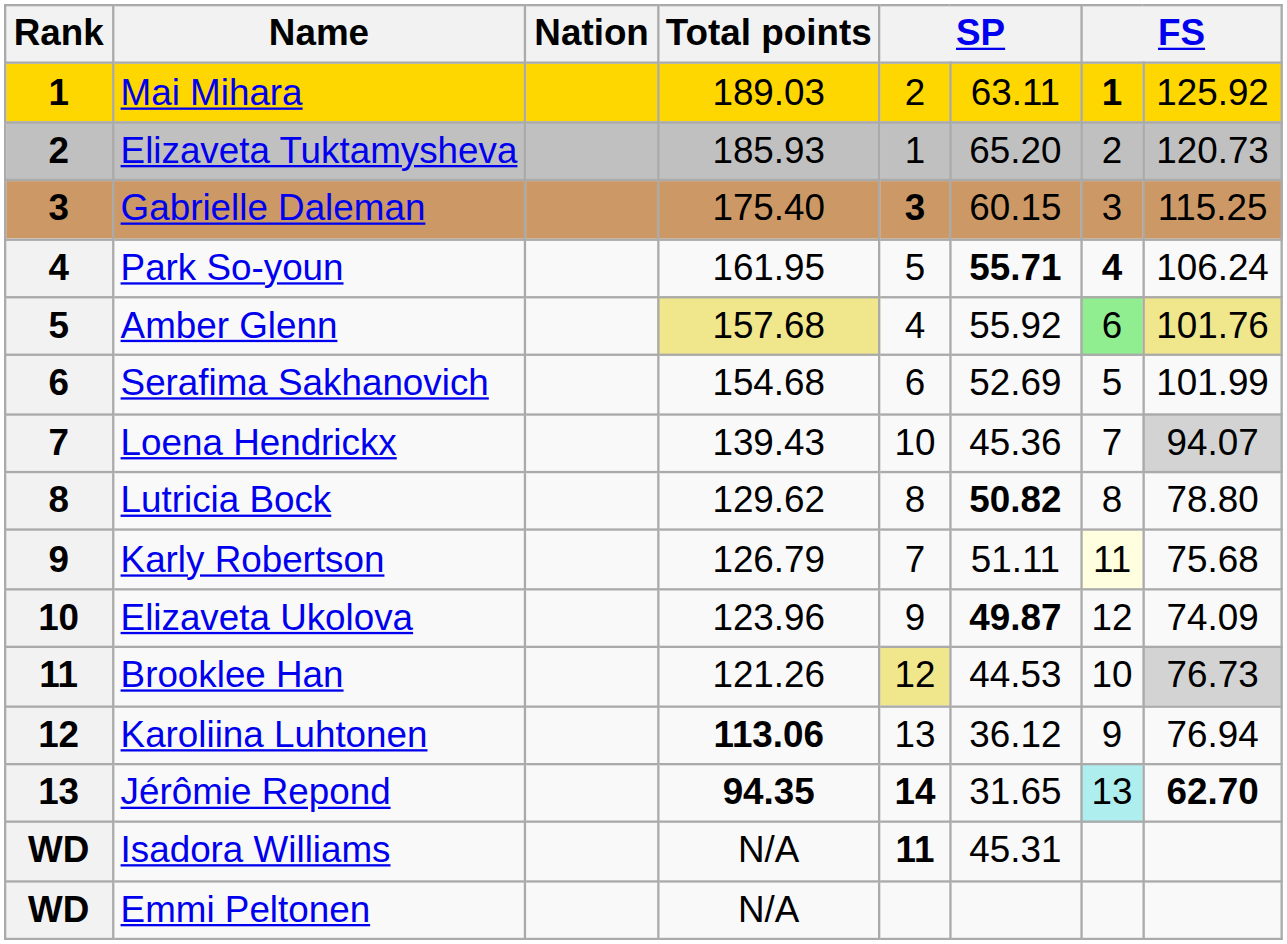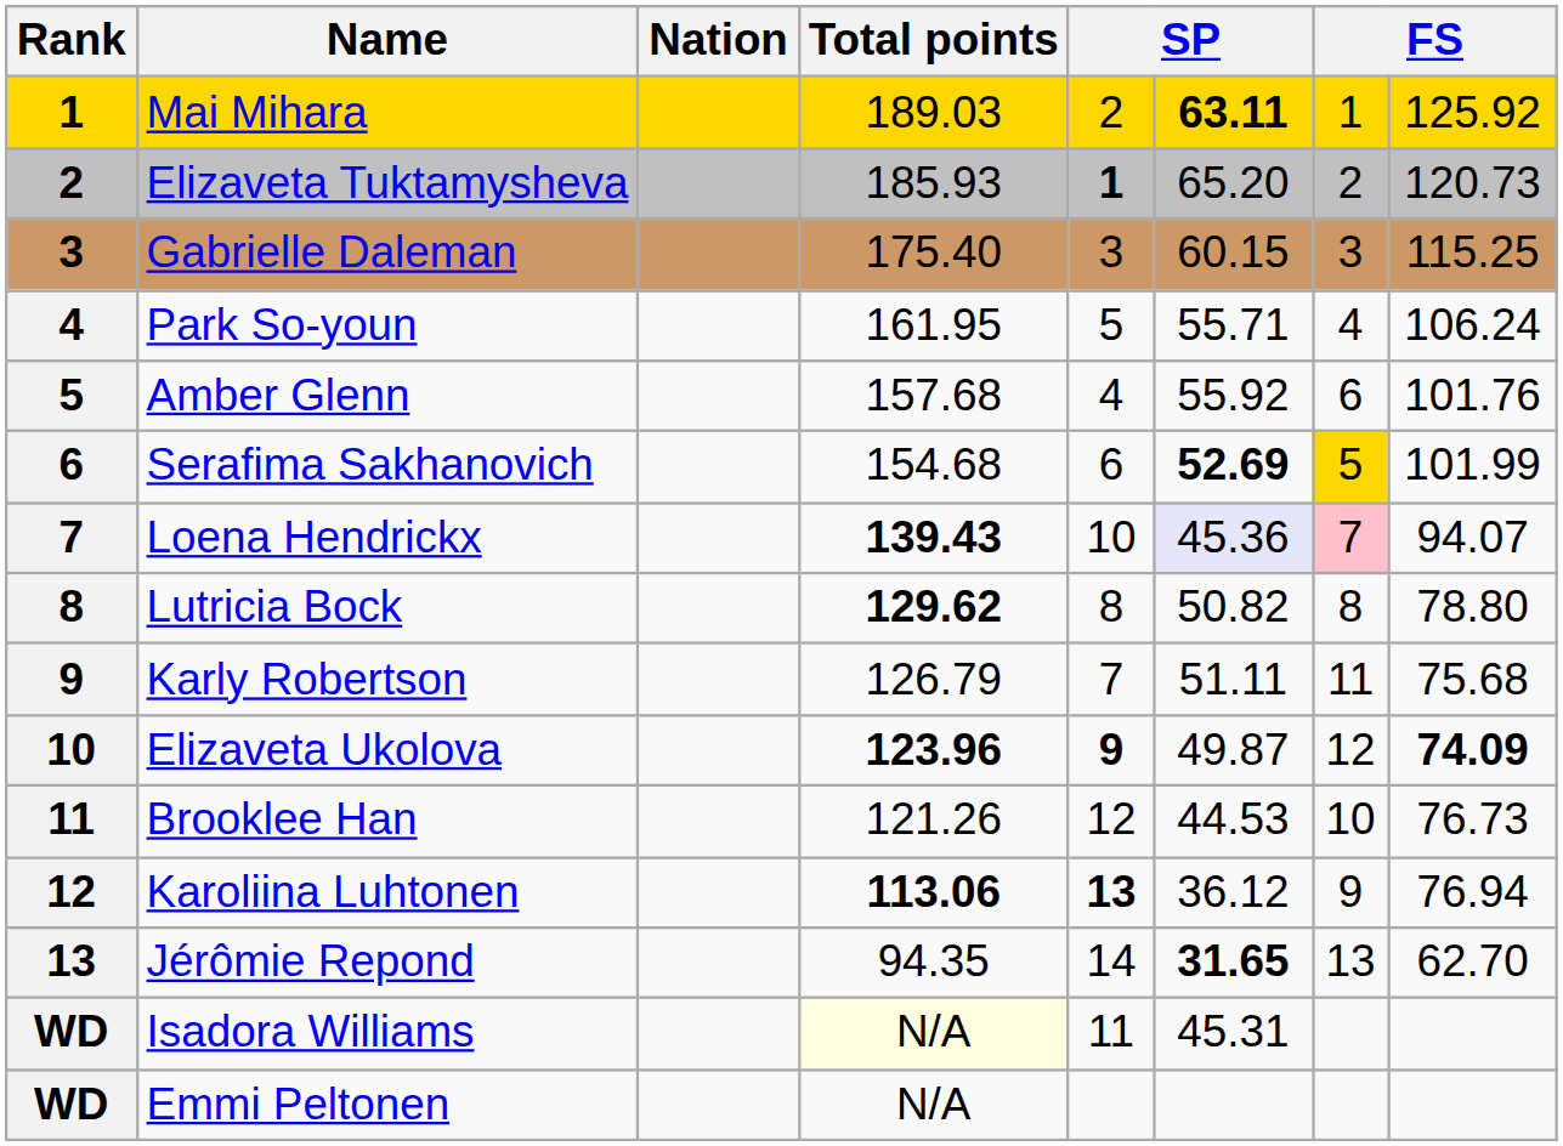Mai Mihara | column 6: normal -> bold
Mai Mihara | column 7: bold -> normal
Elizaveta Tuktamysheva | column 5: normal -> bold
Gabrielle Daleman | column 5: bold -> normal
Park So-youn | column 6: bold -> normal
Park So-youn | column 7: bold -> normal
Amber Glenn | Total points: khaki background -> no background
Amber Glenn | column 7: lightgreen background -> no background
Amber Glenn | column 8: khaki background -> no background
Serafima Sakhanovich | column 6: normal -> bold
Serafima Sakhanovich | column 7: no background -> gold background
Loena Hendrickx | Total points: normal -> bold
Loena Hendrickx | column 6: no background -> lavender background
Loena Hendrickx | column 7: no background -> pink background
Loena Hendrickx | column 8: lightgrey background -> no background
Lutricia Bock | Total points: normal -> bold
Lutricia Bock | column 6: bold -> normal
Karly Robertson | column 7: lightyellow background -> no background
Elizaveta Ukolova | Total points: normal -> bold
Elizaveta Ukolova | column 5: normal -> bold
Elizaveta Ukolova | column 6: bold -> normal
Elizaveta Ukolova | column 8: normal -> bold
Brooklee Han | column 5: khaki background -> no background
Brooklee Han | column 8: lightgrey background -> no background
Karoliina Luhtonen | column 5: normal -> bold
Jérômie Repond | Total points: bold -> normal
Jérômie Repond | column 5: bold -> normal
Jérômie Repond | column 6: normal -> bold
Jérômie Repond | column 7: paleturquoise background -> no background
Jérômie Repond | column 8: bold -> normal
Isadora Williams | Total points: no background -> lightyellow background
Isadora Williams | column 5: bold -> normal
